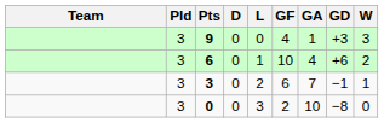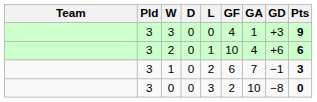columns swapped: W <-> Pts
